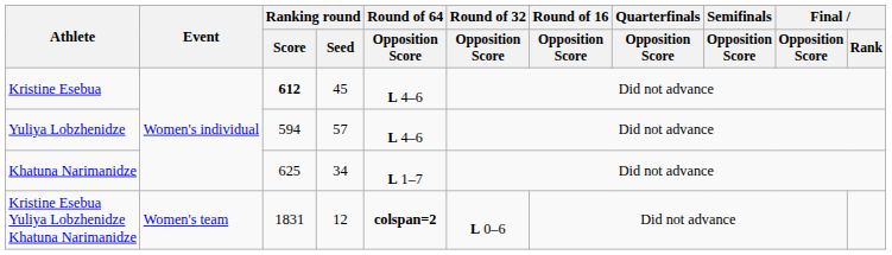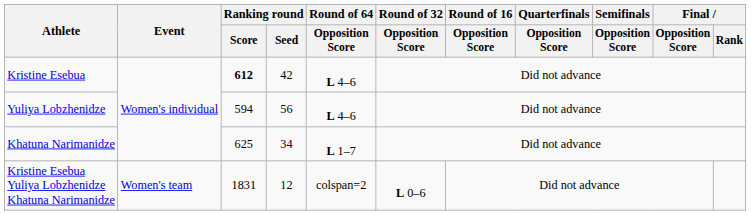Kristine Esebua | Ranking round / Seed: 45 -> 42
Yuliya Lobzhenidze | Ranking round / Seed: 57 -> 56
Kristine Esebua Yuliya Lobzhenidze Khatuna Narimanidze | Round of 64 / Opposition Score: bold -> normal
